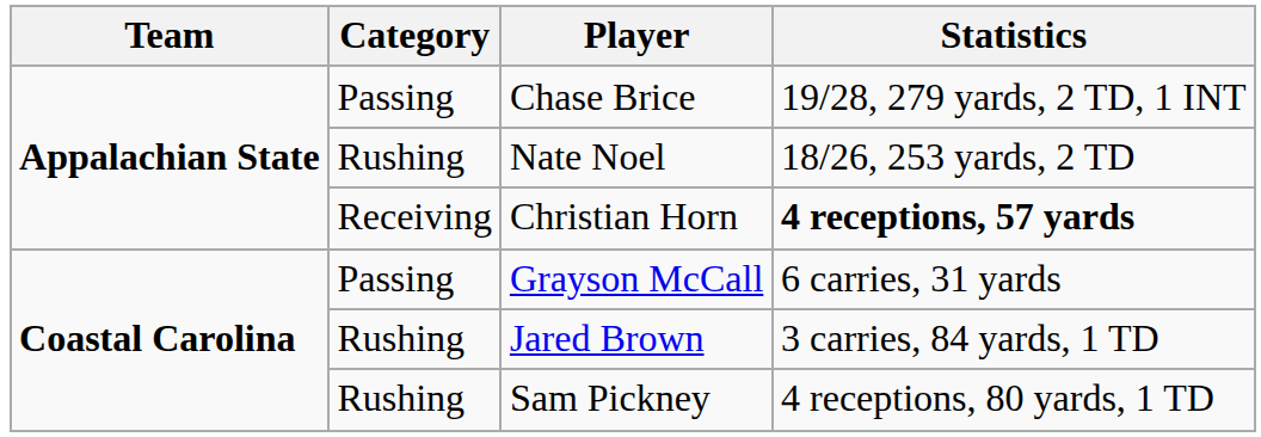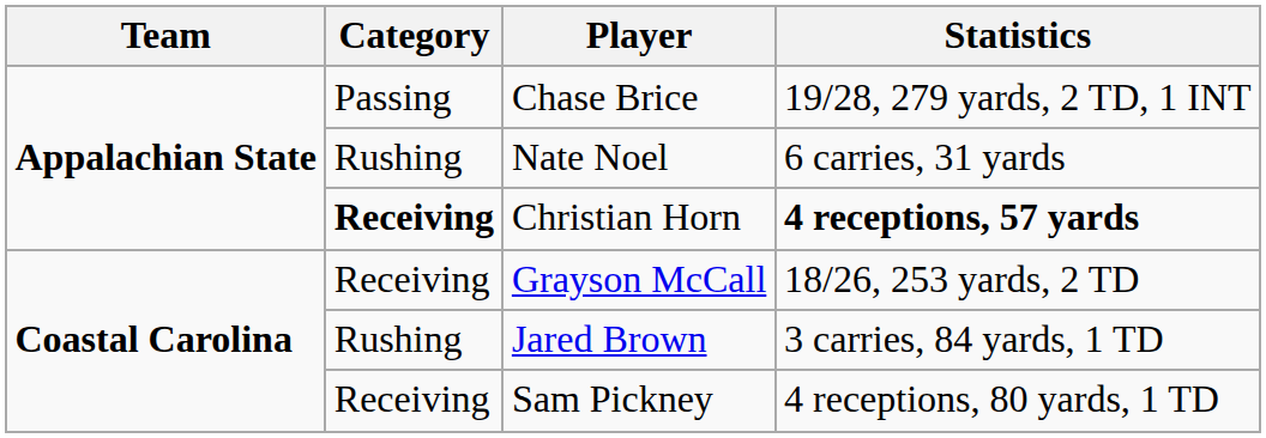Nate Noel | Statistics: 18/26, 253 yards, 2 TD -> 6 carries, 31 yards
Christian Horn | Category: normal -> bold
Grayson McCall | Category: Passing -> Receiving
Grayson McCall | Statistics: 6 carries, 31 yards -> 18/26, 253 yards, 2 TD
Sam Pickney | Category: Rushing -> Receiving
